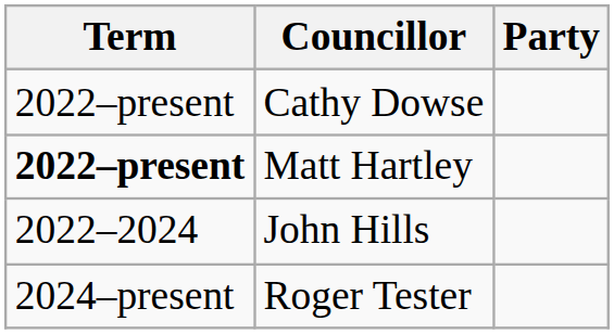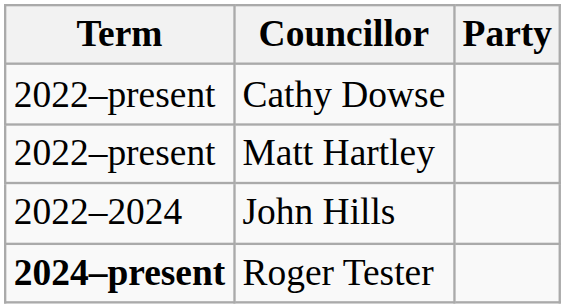Matt Hartley | Term: bold -> normal
Roger Tester | Term: normal -> bold
